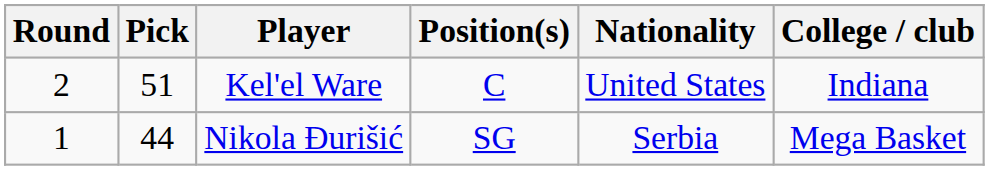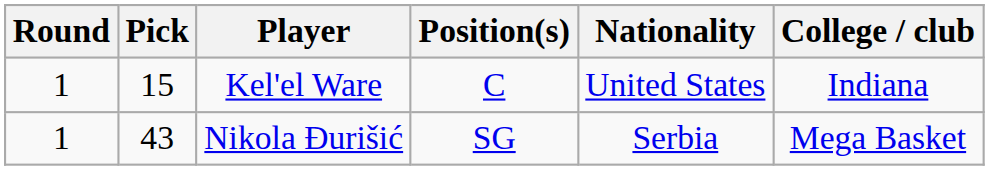Kel'el Ware | Round: 2 -> 1
Kel'el Ware | Pick: 51 -> 15
Nikola Đurišić | Pick: 44 -> 43
